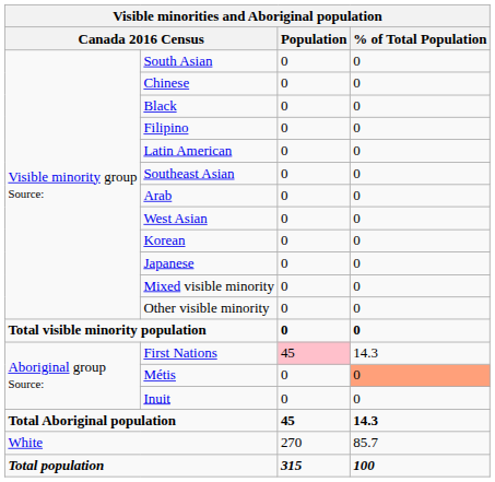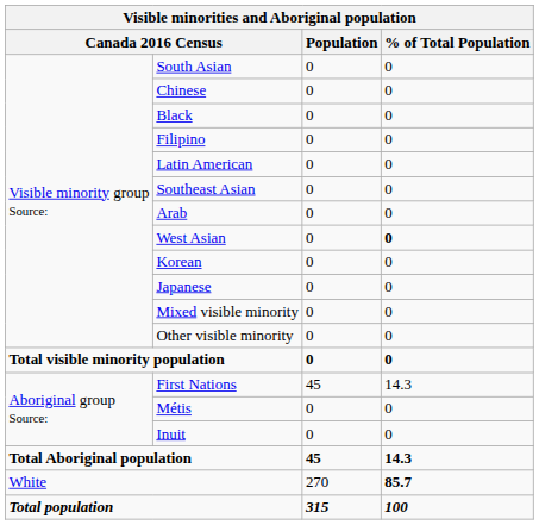West Asian | % of Total Population: normal -> bold
First Nations | Population: pink background -> no background
Métis | % of Total Population: lightsalmon background -> no background
White | % of Total Population: normal -> bold
